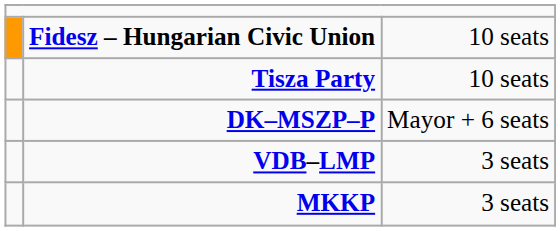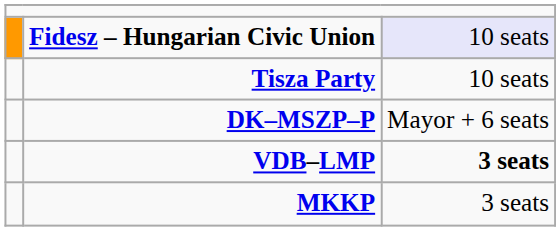Fidesz – Hungarian Civic Union | column 3: no background -> lavender background
VDB–LMP | column 3: normal -> bold
